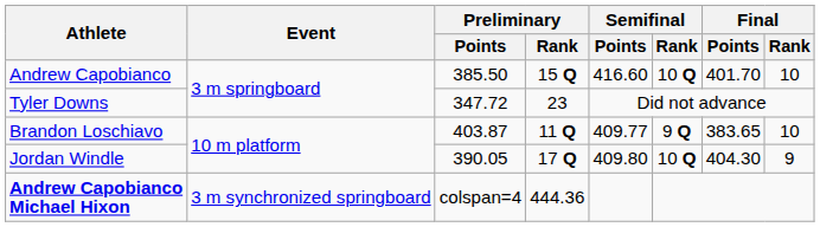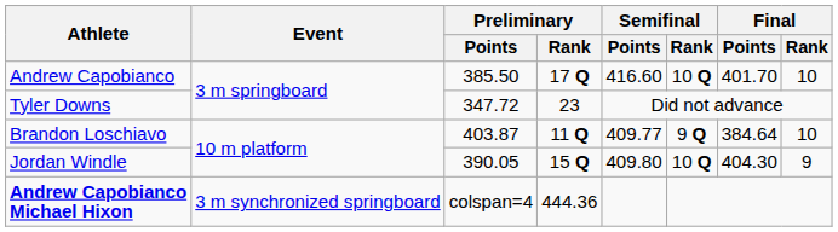Andrew Capobianco | Preliminary / Rank: 15 Q -> 17 Q
Brandon Loschiavo | Final / Points: 383.65 -> 384.64
Jordan Windle | Preliminary / Rank: 17 Q -> 15 Q
